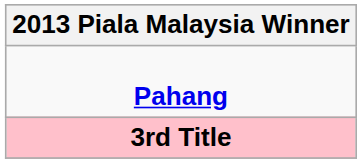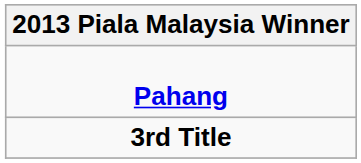row 3 | column 1: pink background -> no background
